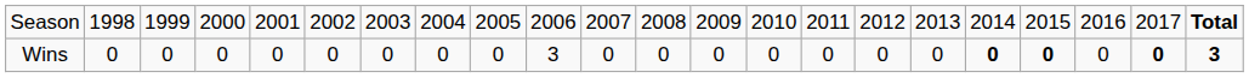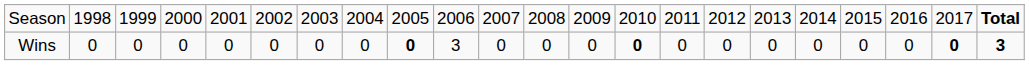Wins | column 9: normal -> bold
Wins | column 14: normal -> bold
Wins | column 18: bold -> normal
Wins | column 19: bold -> normal
